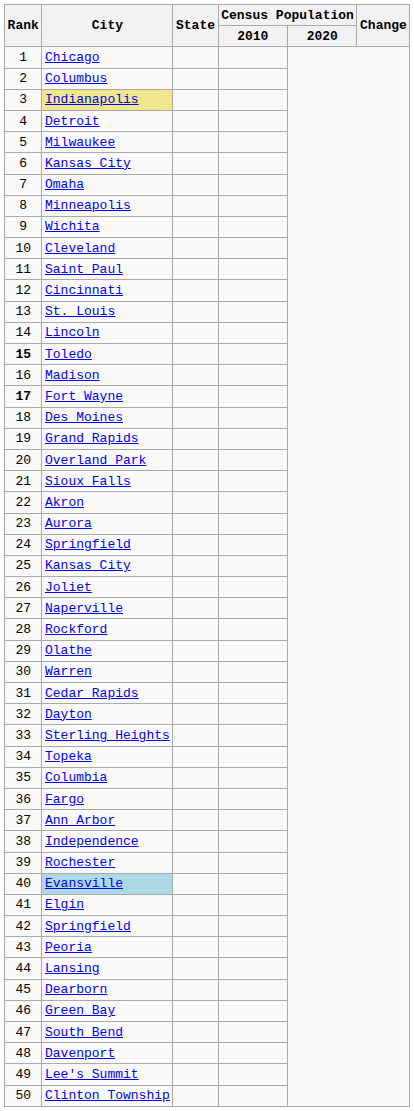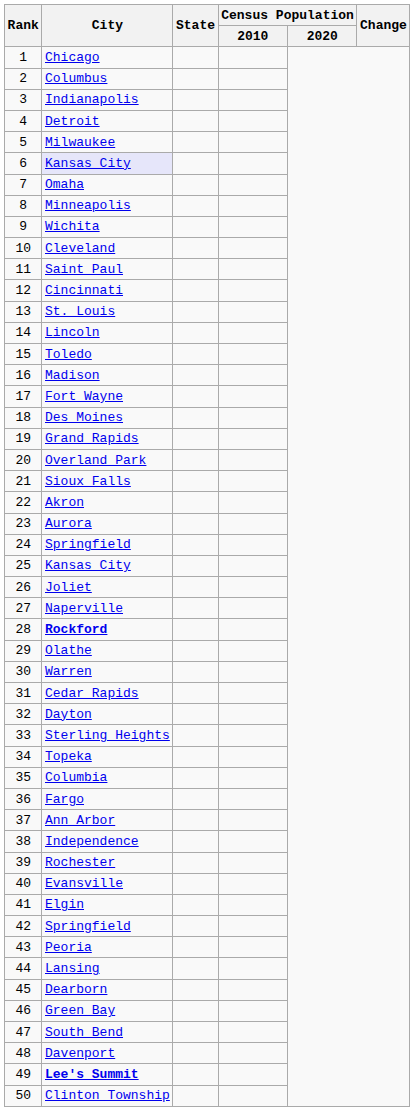Indianapolis | City: khaki background -> no background
6 / Kansas City | City: no background -> lavender background
Toledo | Rank: bold -> normal
Fort Wayne | Rank: bold -> normal
Rockford | City: normal -> bold
Evansville | City: lightblue background -> no background
Lee's Summit | City: normal -> bold
